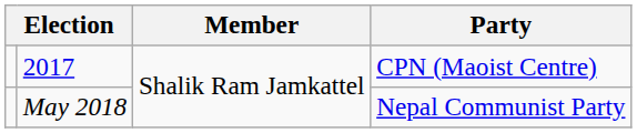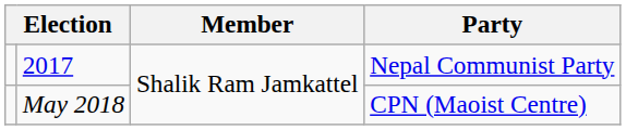2017 | Party: CPN (Maoist Centre) -> Nepal Communist Party
May 2018 | Party: Nepal Communist Party -> CPN (Maoist Centre)
